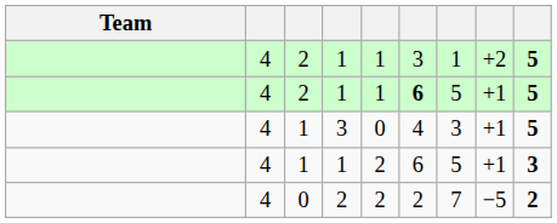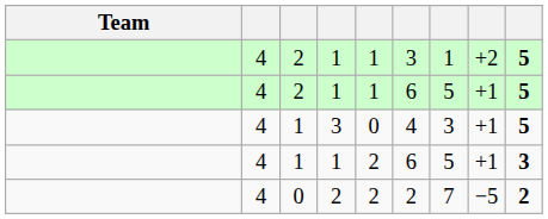row 3 | column 6: bold -> normal
